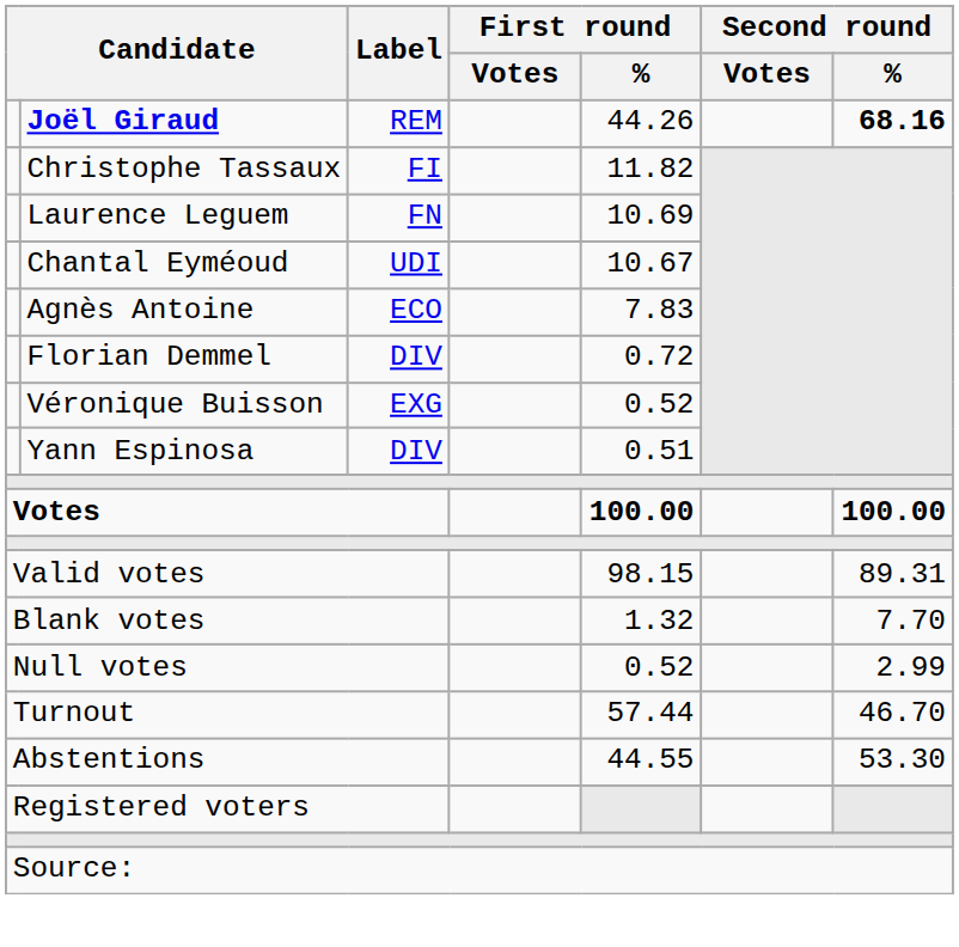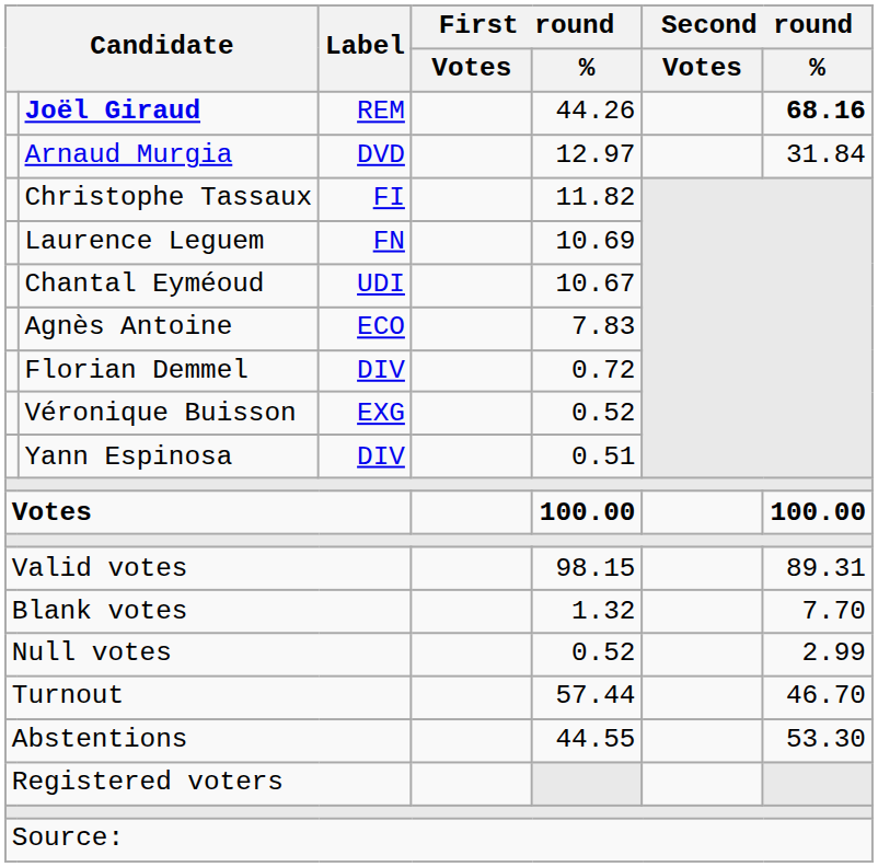+ row: Arnaud Murgia | DVD | 12.97 | 31.84
